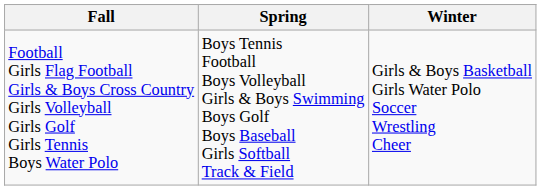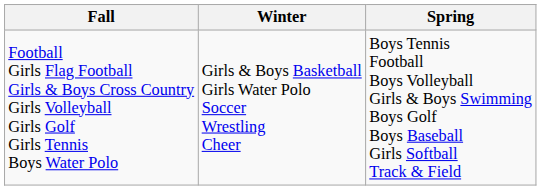columns swapped: Winter <-> Spring
